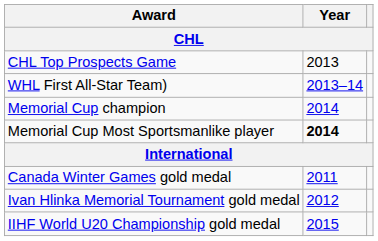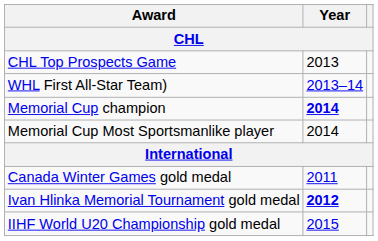Memorial Cup champion | Year: normal -> bold
Memorial Cup Most Sportsmanlike player | Year: bold -> normal
Ivan Hlinka Memorial Tournament gold medal | Year: normal -> bold
